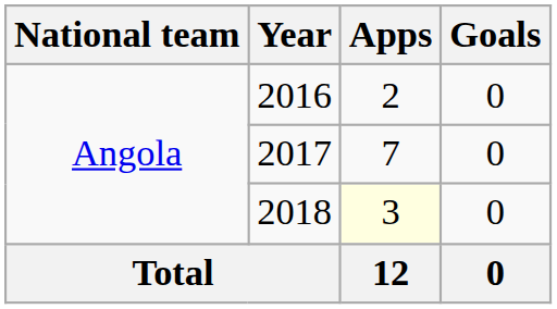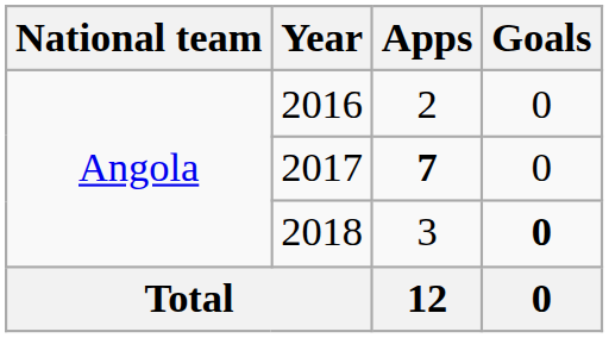2017 | Apps: normal -> bold
2018 | Apps: lightyellow background -> no background
2018 | Goals: normal -> bold
